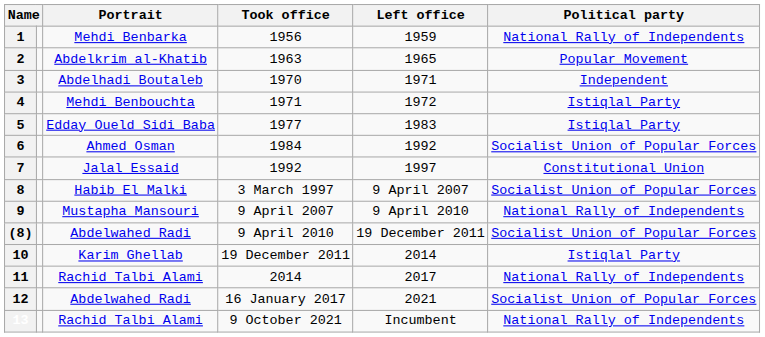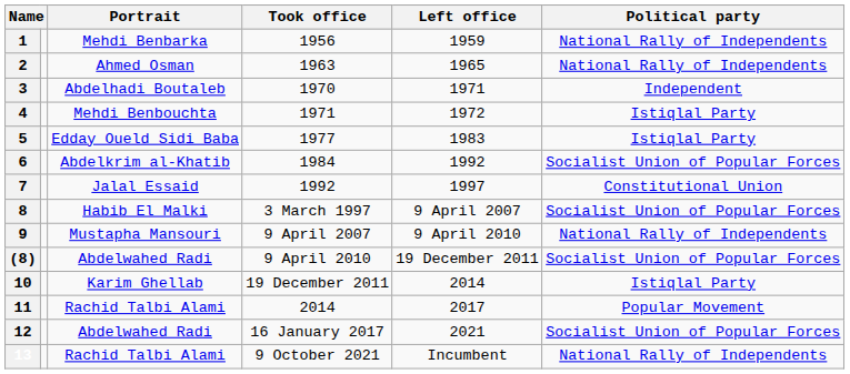2 | Portrait: Abdelkrim al-Khatib -> Ahmed Osman
2 | Political party: Popular Movement -> National Rally of Independents
6 | Portrait: Ahmed Osman -> Abdelkrim al-Khatib
11 | Political party: National Rally of Independents -> Popular Movement
